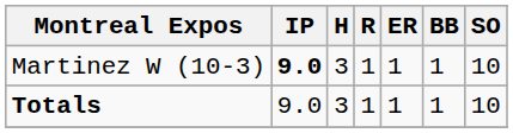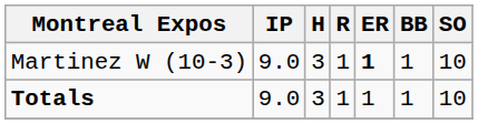Martinez W (10-3) | IP: bold -> normal
Martinez W (10-3) | ER: normal -> bold
